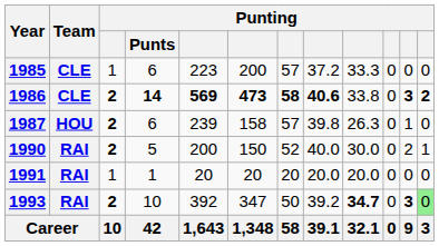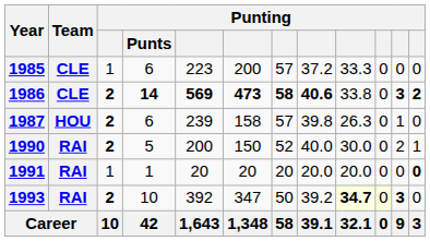1991 | column 12: normal -> bold
1993 | column 9: no background -> lightyellow background
1993 | column 10: no background -> lightyellow background
1993 | column 12: lightgreen background -> no background
